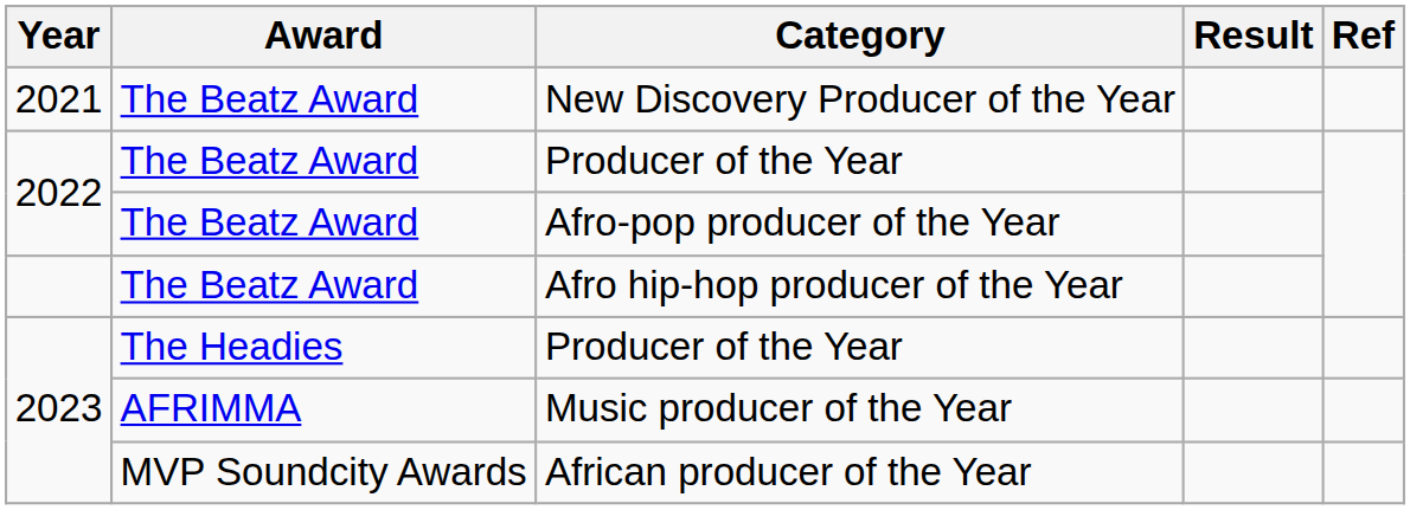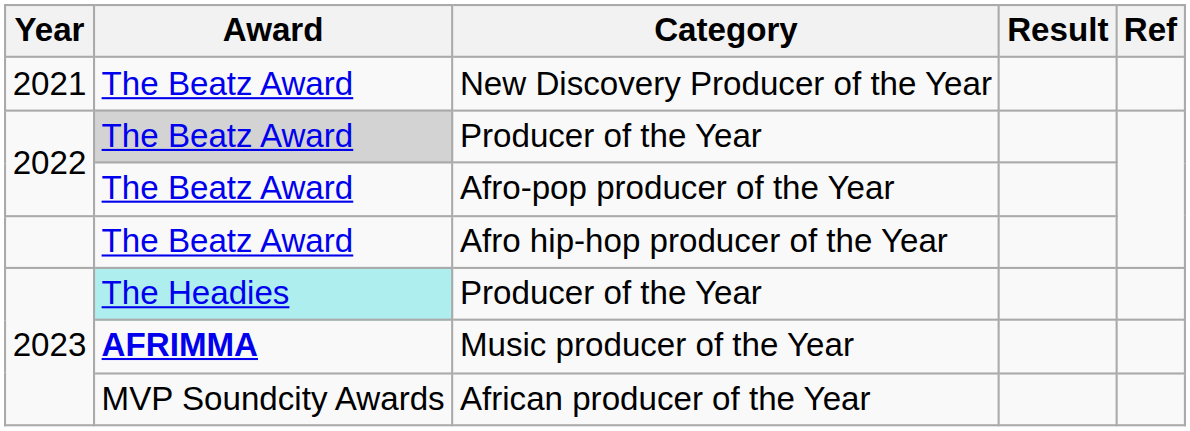2022 / Producer of the Year | Award: no background -> lightgrey background
2023 / Producer of the Year | Award: no background -> paleturquoise background
Music producer of the Year | Award: normal -> bold
